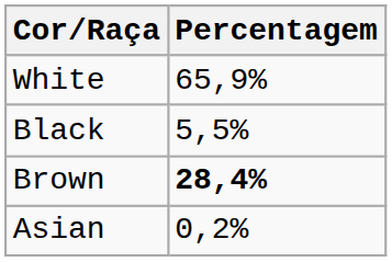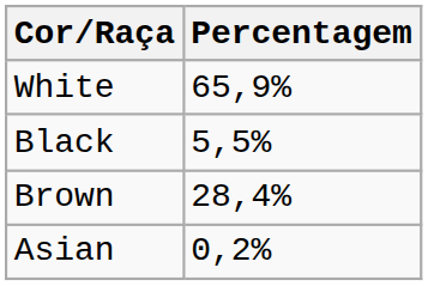Brown | Percentagem: bold -> normal
